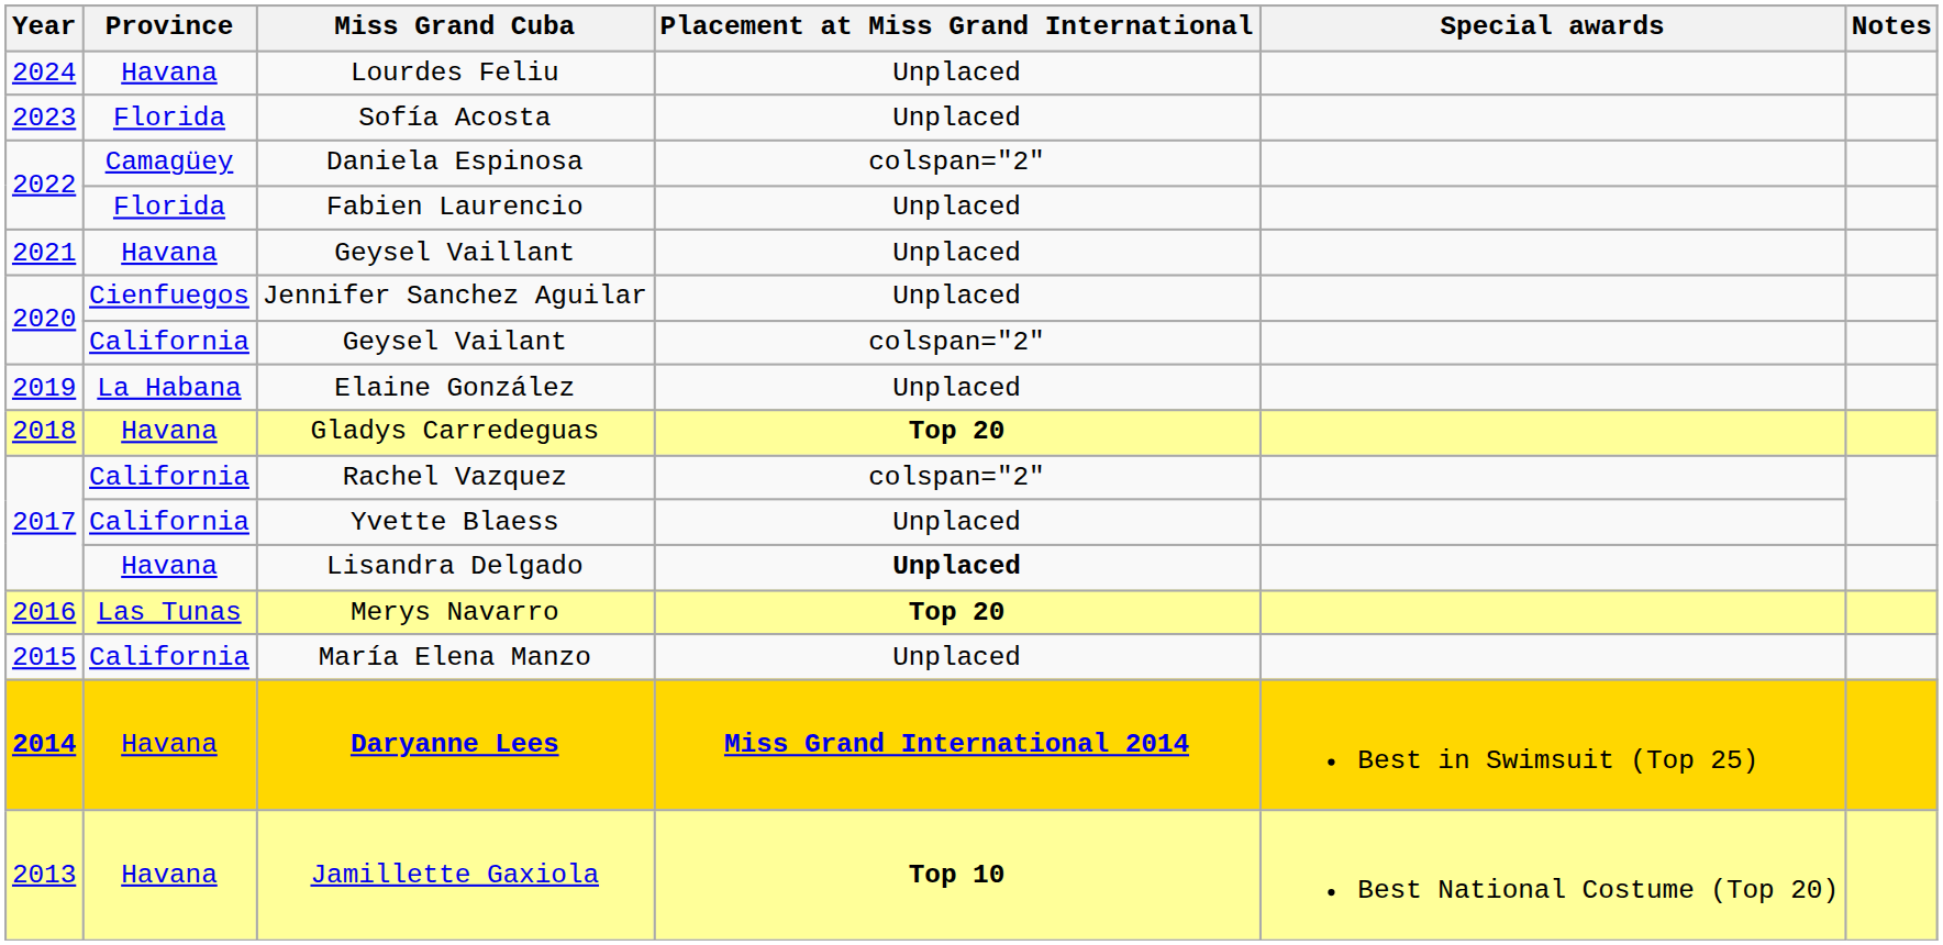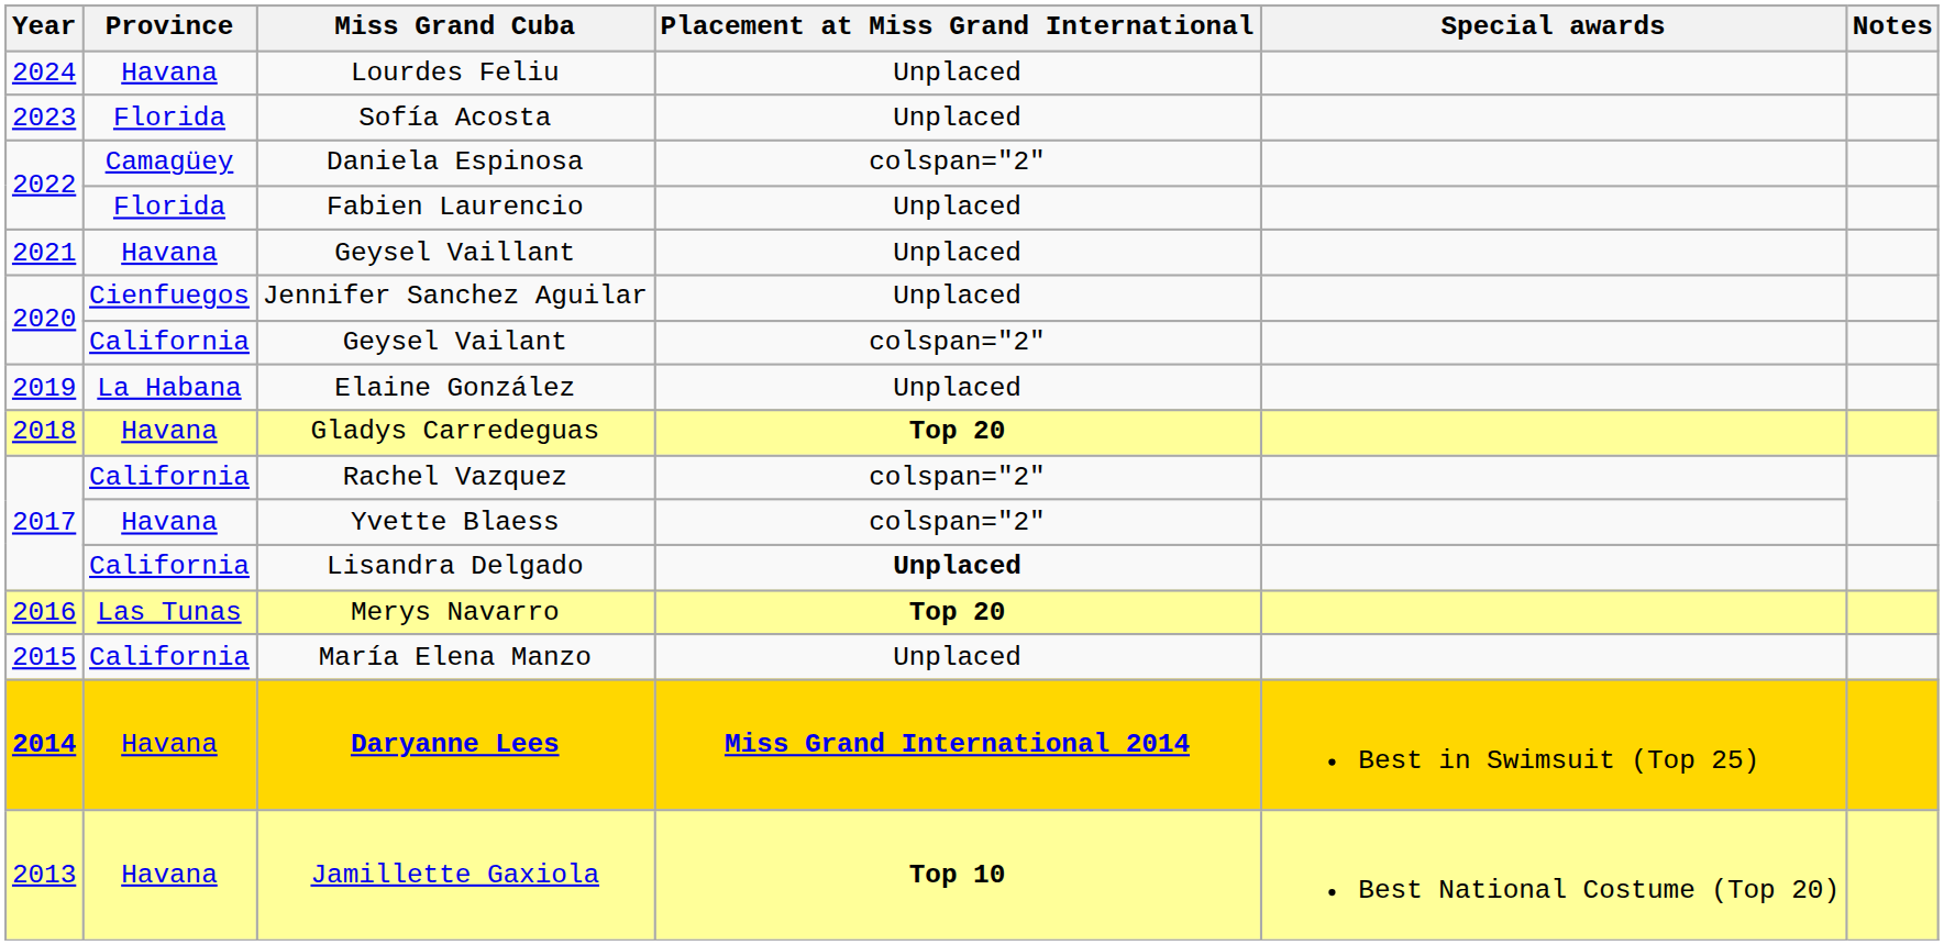Yvette Blaess | Province: California -> Havana
Yvette Blaess | Placement at Miss Grand International: Unplaced -> colspan="2"
Lisandra Delgado | Province: Havana -> California
